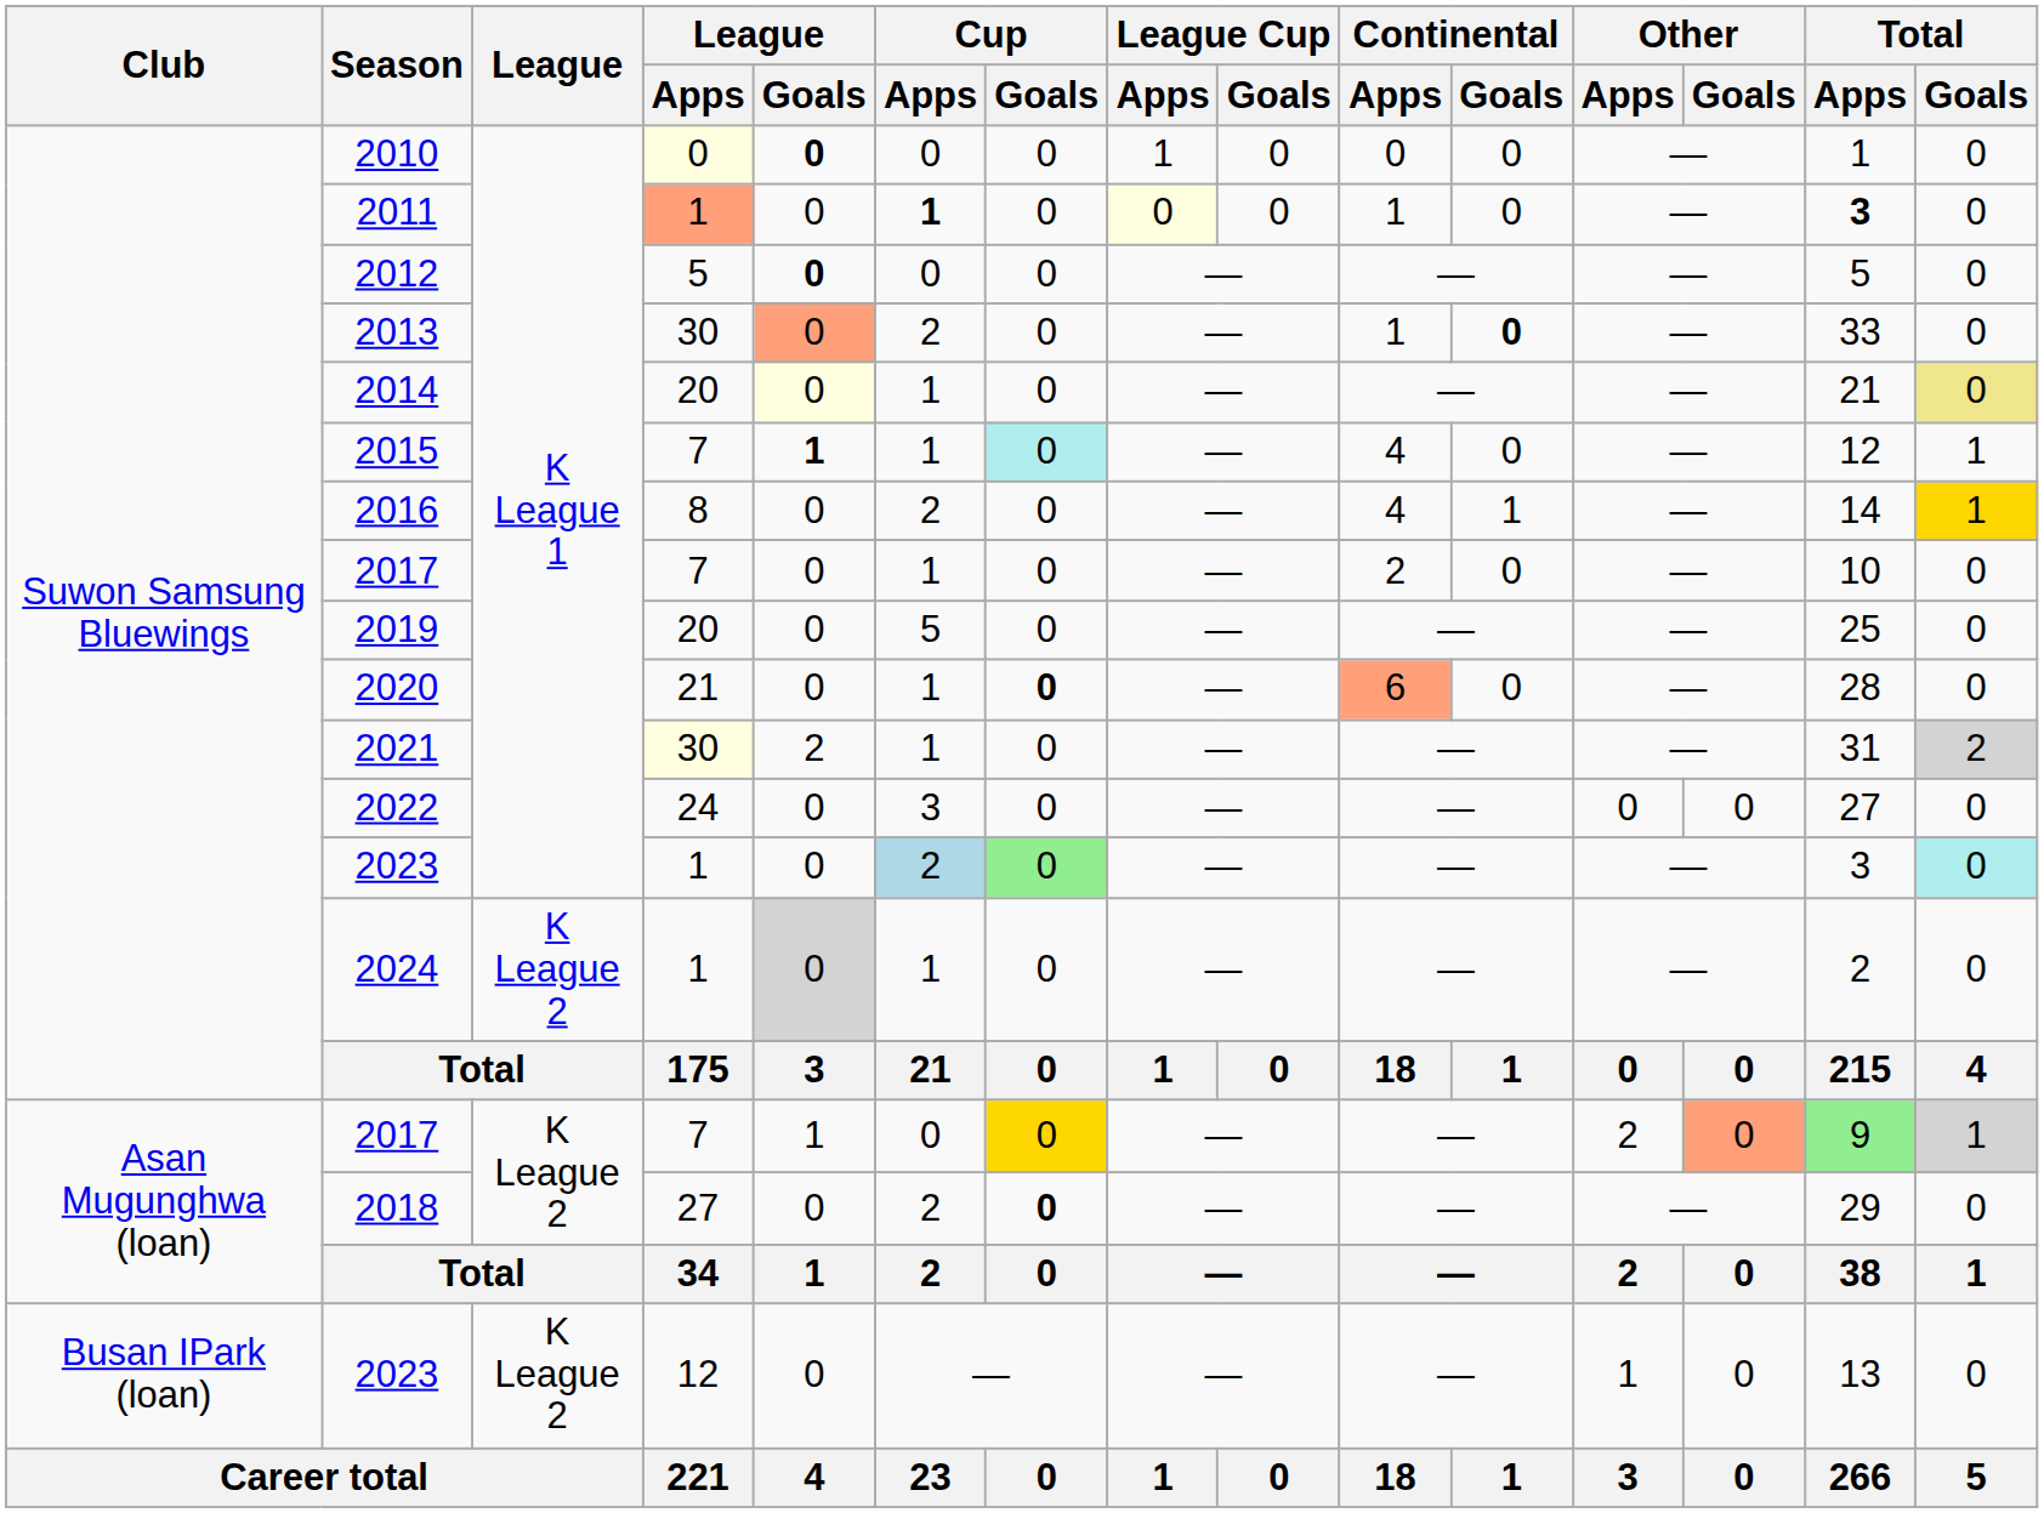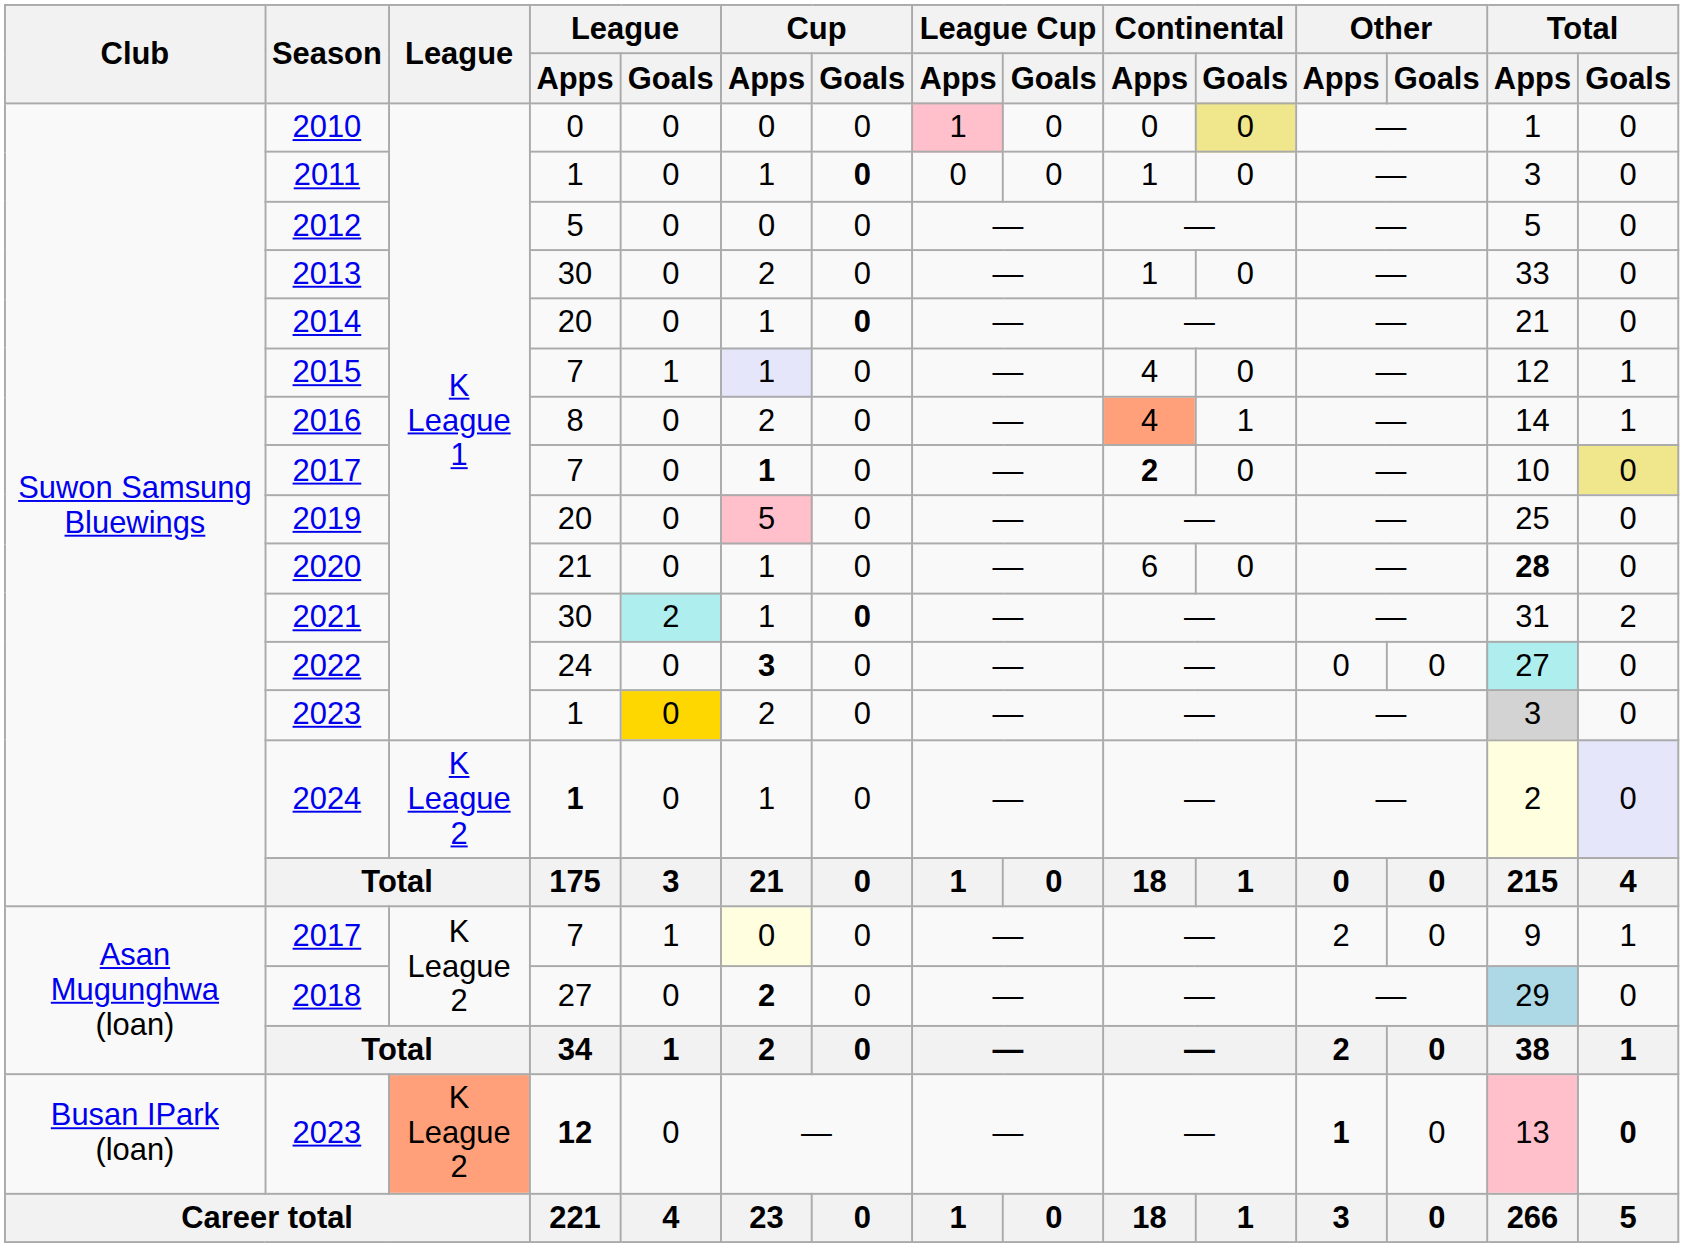2010 | League / Apps: lightyellow background -> no background
2010 | League / Goals: bold -> normal
2010 | League Cup / Apps: no background -> pink background
2010 | Continental / Goals: no background -> khaki background
2011 | League / Apps: lightsalmon background -> no background
2011 | Cup / Apps: bold -> normal
2011 | Cup / Goals: normal -> bold
2011 | League Cup / Apps: lightyellow background -> no background
2011 | Total / Apps: bold -> normal
2012 | League / Goals: bold -> normal
2013 | League / Goals: lightsalmon background -> no background
2013 | Continental / Goals: bold -> normal
2014 | League / Goals: lightyellow background -> no background
2014 | Cup / Goals: normal -> bold
2014 | Total / Goals: khaki background -> no background
2015 | League / Goals: bold -> normal
2015 | Cup / Apps: no background -> lavender background
2015 | Cup / Goals: paleturquoise background -> no background
2016 | Continental / Apps: no background -> lightsalmon background
2016 | Total / Goals: gold background -> no background
Suwon Samsung Bluewings / 2017 | Cup / Apps: normal -> bold
Suwon Samsung Bluewings / 2017 | Continental / Apps: normal -> bold
Suwon Samsung Bluewings / 2017 | Total / Goals: no background -> khaki background
2019 | Cup / Apps: no background -> pink background
2020 | Cup / Goals: bold -> normal
2020 | Continental / Apps: lightsalmon background -> no background
2020 | Total / Apps: normal -> bold
2021 | League / Apps: lightyellow background -> no background
2021 | League / Goals: no background -> paleturquoise background
2021 | Cup / Goals: normal -> bold
2021 | Total / Goals: lightgrey background -> no background
2022 | Cup / Apps: normal -> bold
2022 | Total / Apps: no background -> paleturquoise background
Suwon Samsung Bluewings / 2023 | League / Goals: no background -> gold background
Suwon Samsung Bluewings / 2023 | Cup / Apps: lightblue background -> no background
Suwon Samsung Bluewings / 2023 | Cup / Goals: lightgreen background -> no background
Suwon Samsung Bluewings / 2023 | Total / Apps: no background -> lightgrey background
Suwon Samsung Bluewings / 2023 | Total / Goals: paleturquoise background -> no background
2024 | League / Apps: normal -> bold
2024 | League / Goals: lightgrey background -> no background
2024 | Total / Apps: no background -> lightyellow background
2024 | Total / Goals: no background -> lavender background
Asan Mugunghwa (loan) / 2017 | Cup / Apps: no background -> lightyellow background
Asan Mugunghwa (loan) / 2017 | Cup / Goals: gold background -> no background
Asan Mugunghwa (loan) / 2017 | Other / Goals: lightsalmon background -> no background
Asan Mugunghwa (loan) / 2017 | Total / Apps: lightgreen background -> no background
Asan Mugunghwa (loan) / 2017 | Total / Goals: lightgrey background -> no background
2018 | Cup / Apps: normal -> bold
2018 | Cup / Goals: bold -> normal
2018 | Total / Apps: no background -> lightblue background
Busan IPark (loan) / 2023 | League: no background -> lightsalmon background
Busan IPark (loan) / 2023 | League / Apps: normal -> bold
Busan IPark (loan) / 2023 | Other / Apps: normal -> bold
Busan IPark (loan) / 2023 | Total / Apps: no background -> pink background
Busan IPark (loan) / 2023 | Total / Goals: normal -> bold
